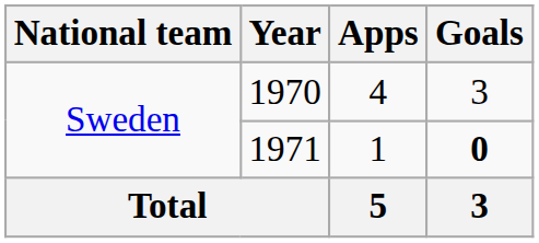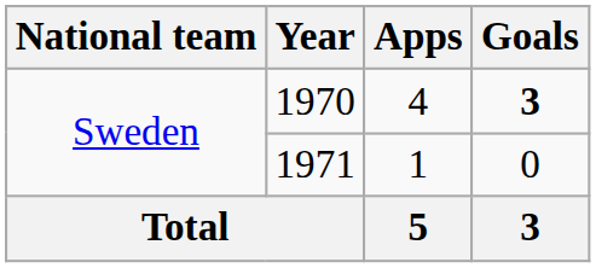1970 | Goals: normal -> bold
1971 | Goals: bold -> normal
